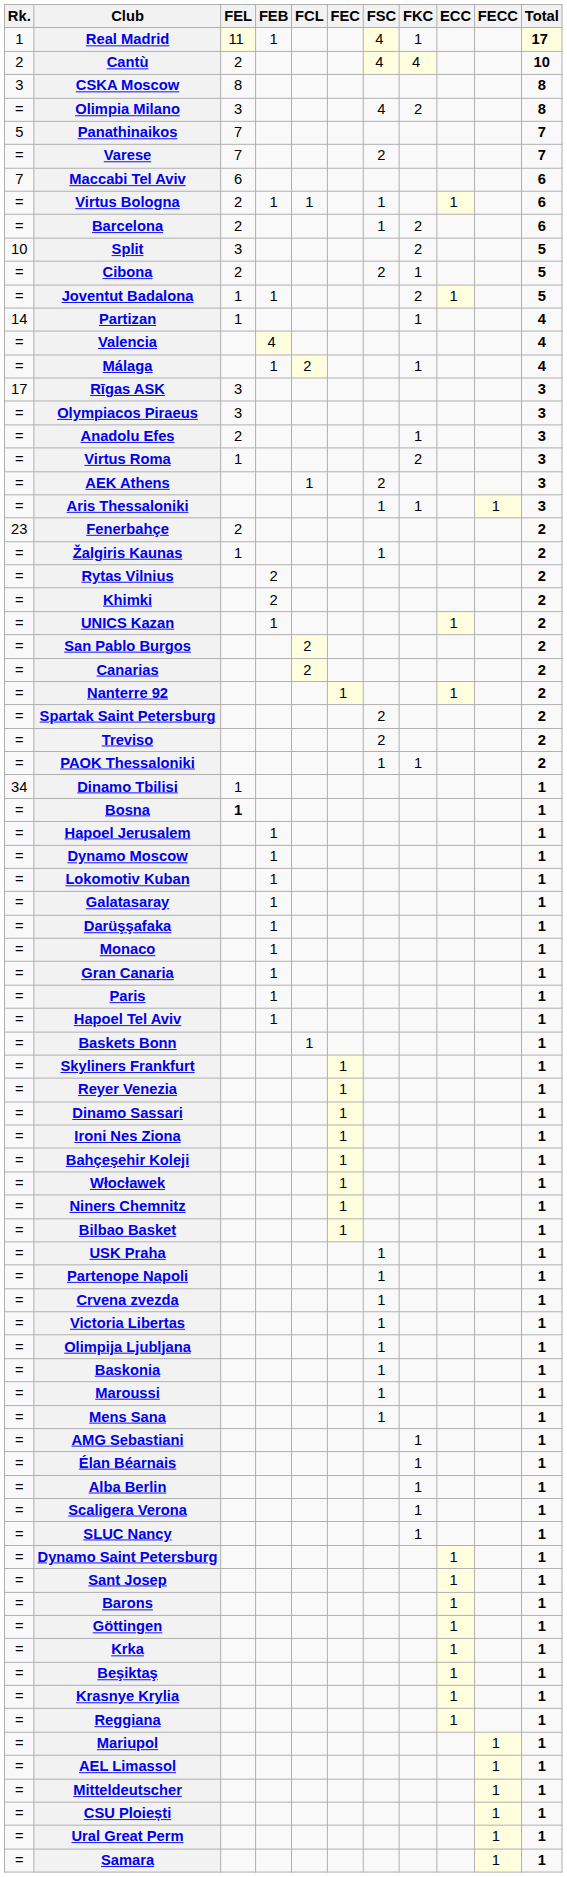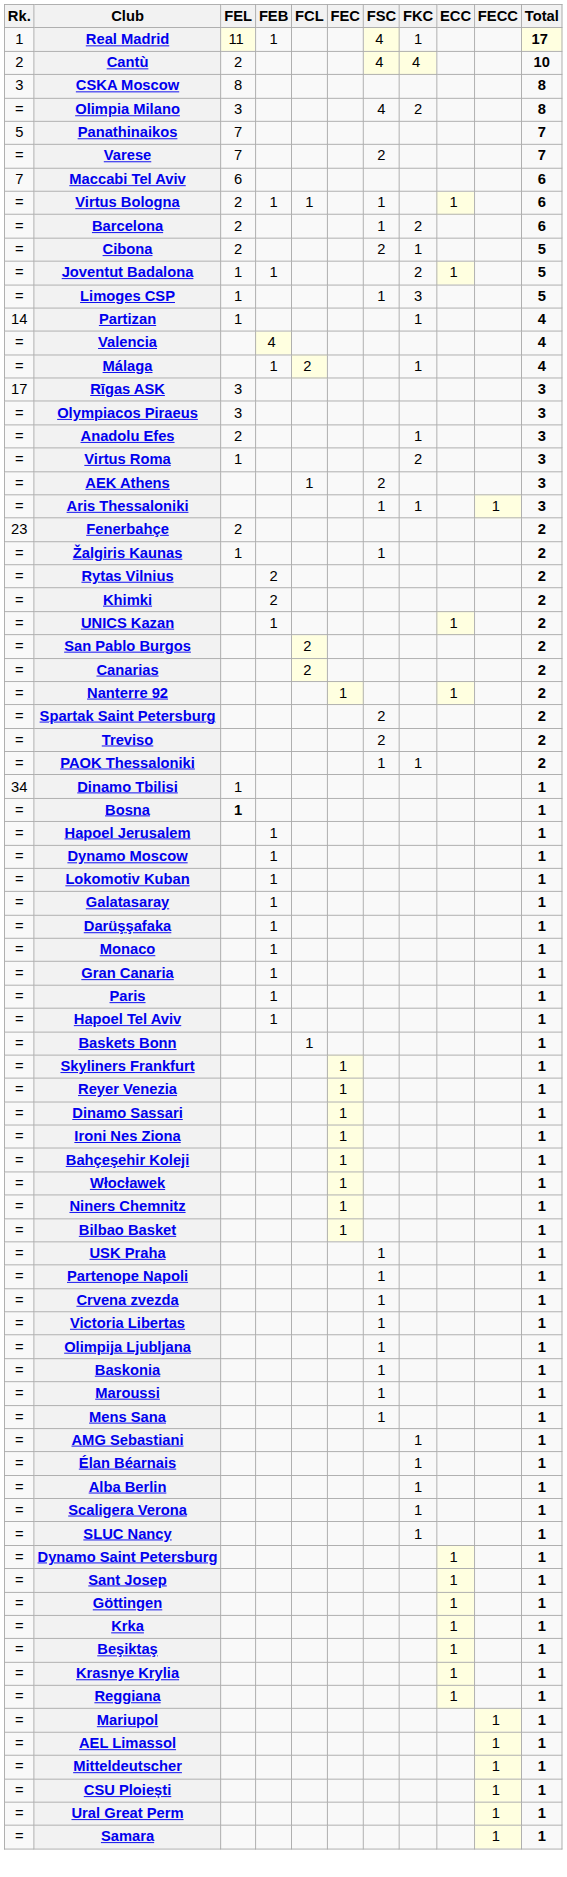- row: 10 | Split | 3 | 2 | 5
+ row: = | Limoges CSP | 1 | 1 | 3 | 5
- row: = | Barons | 1 | 1
